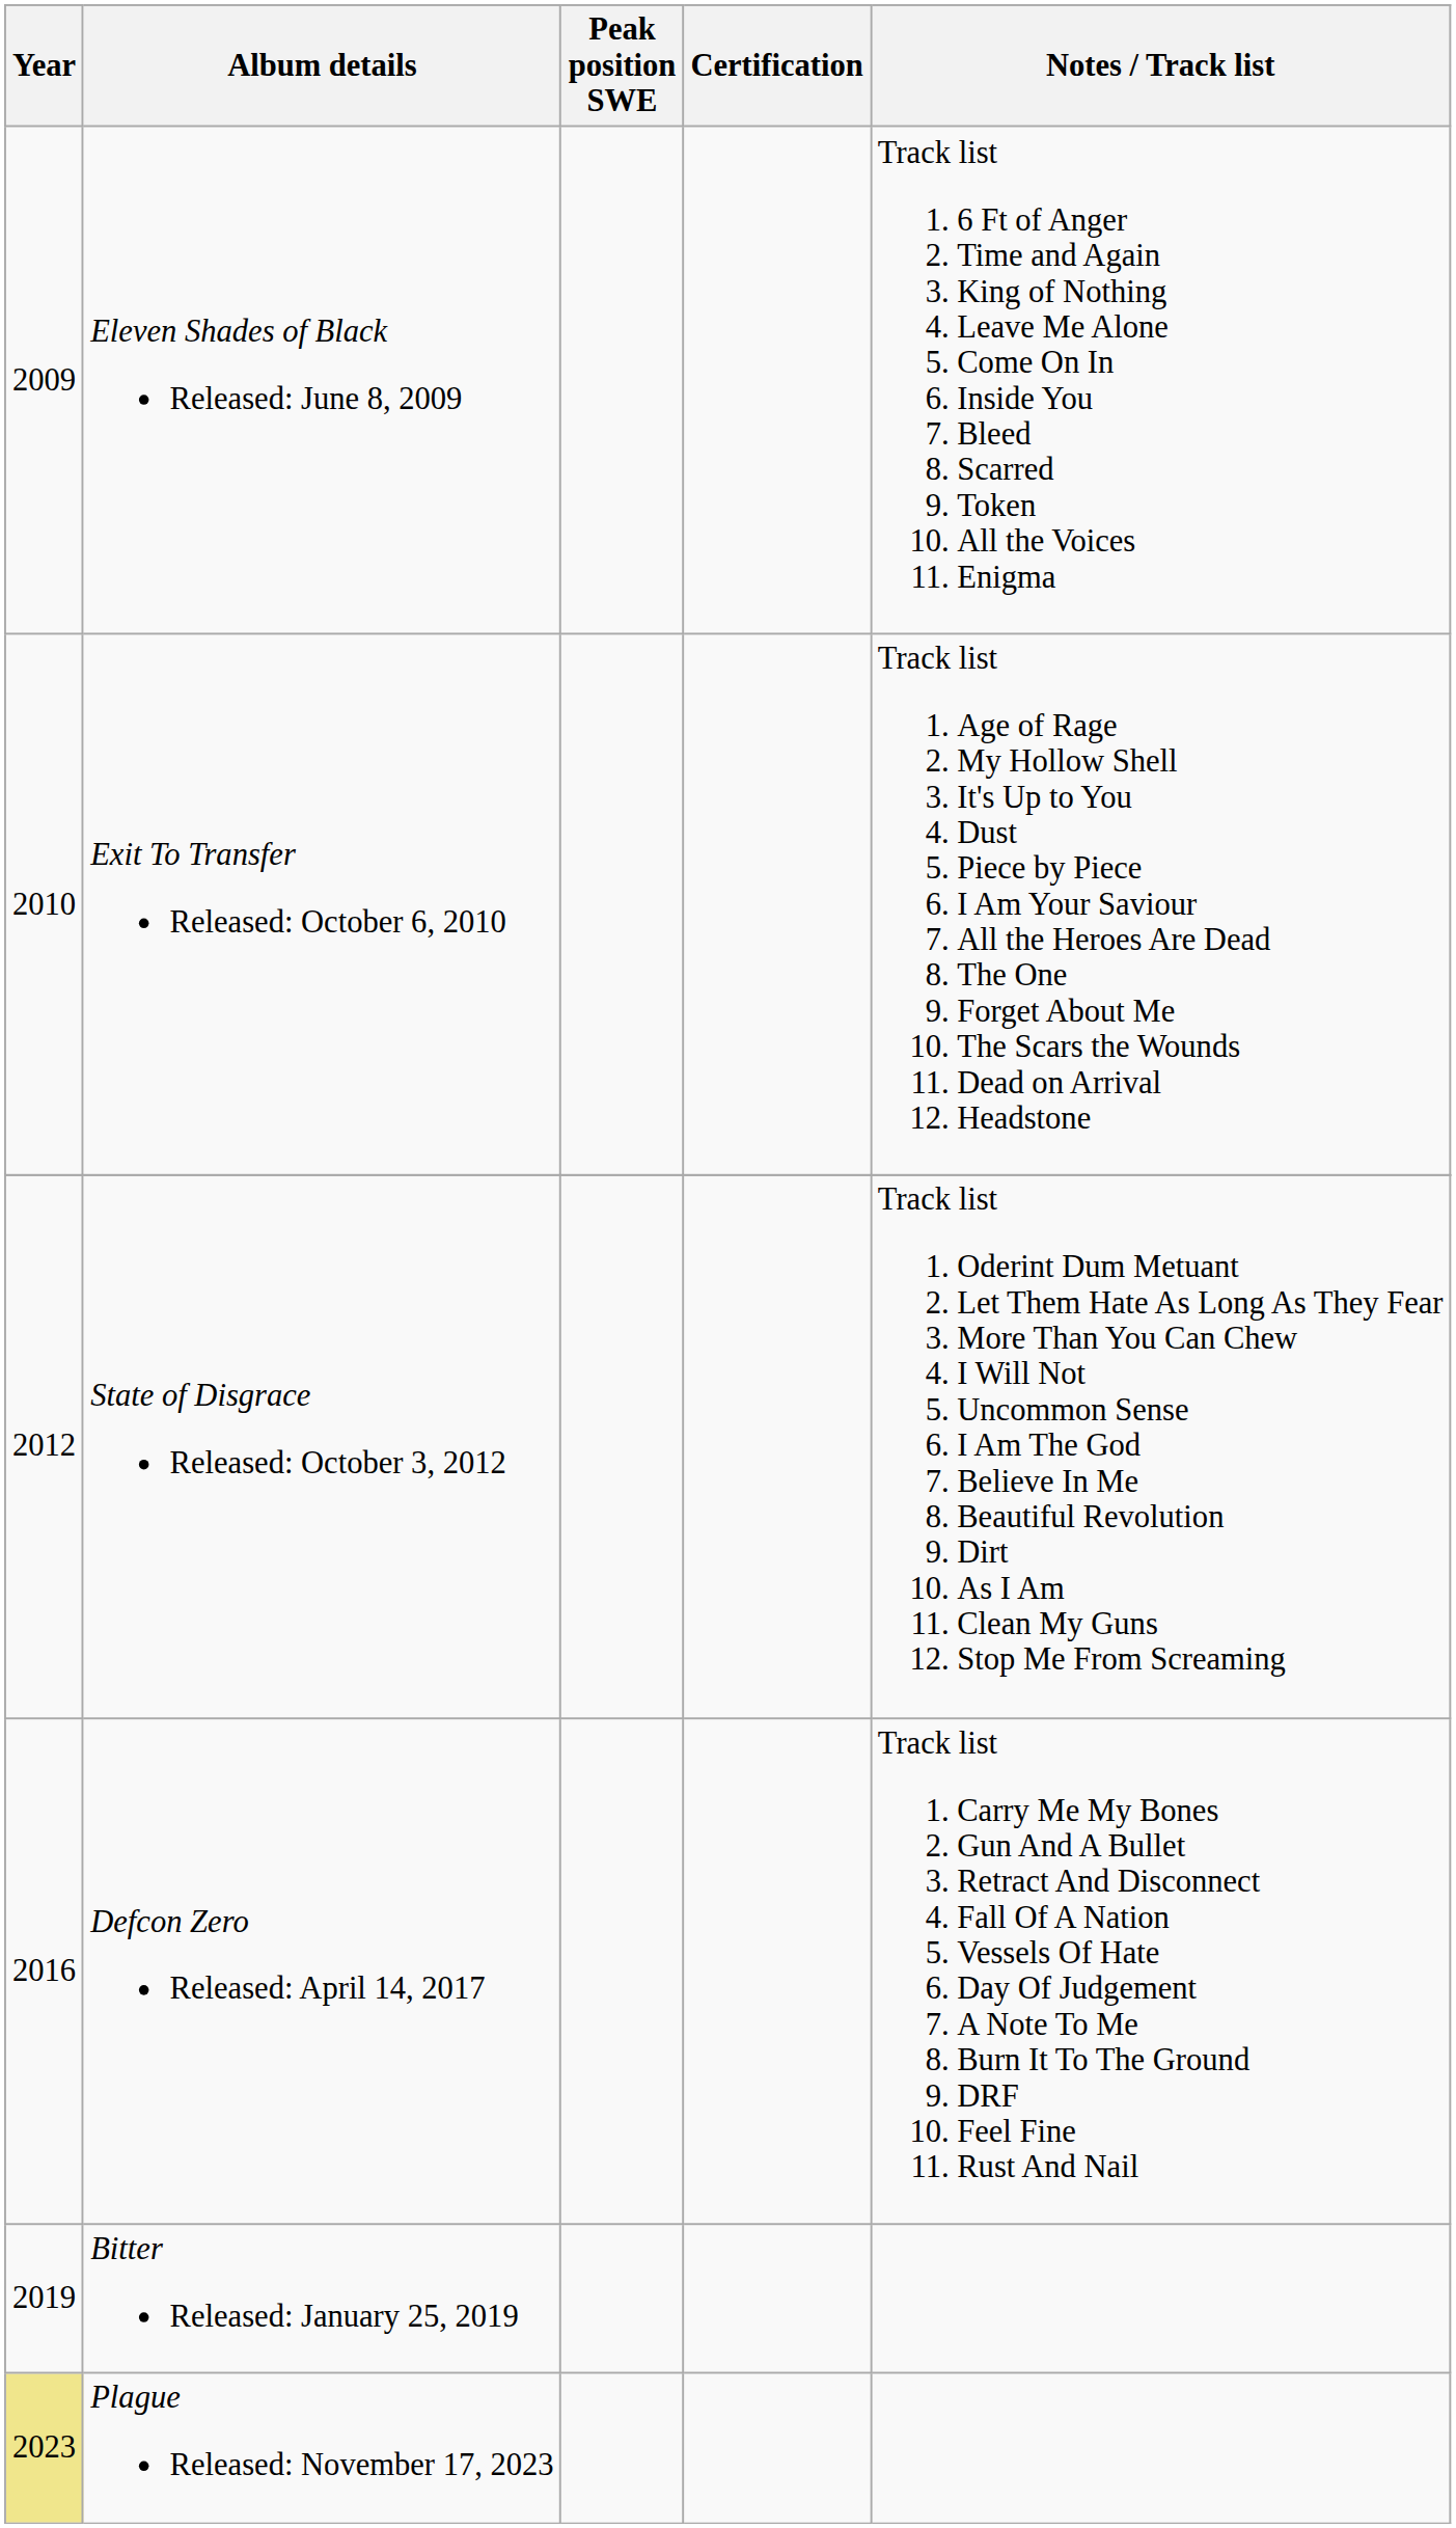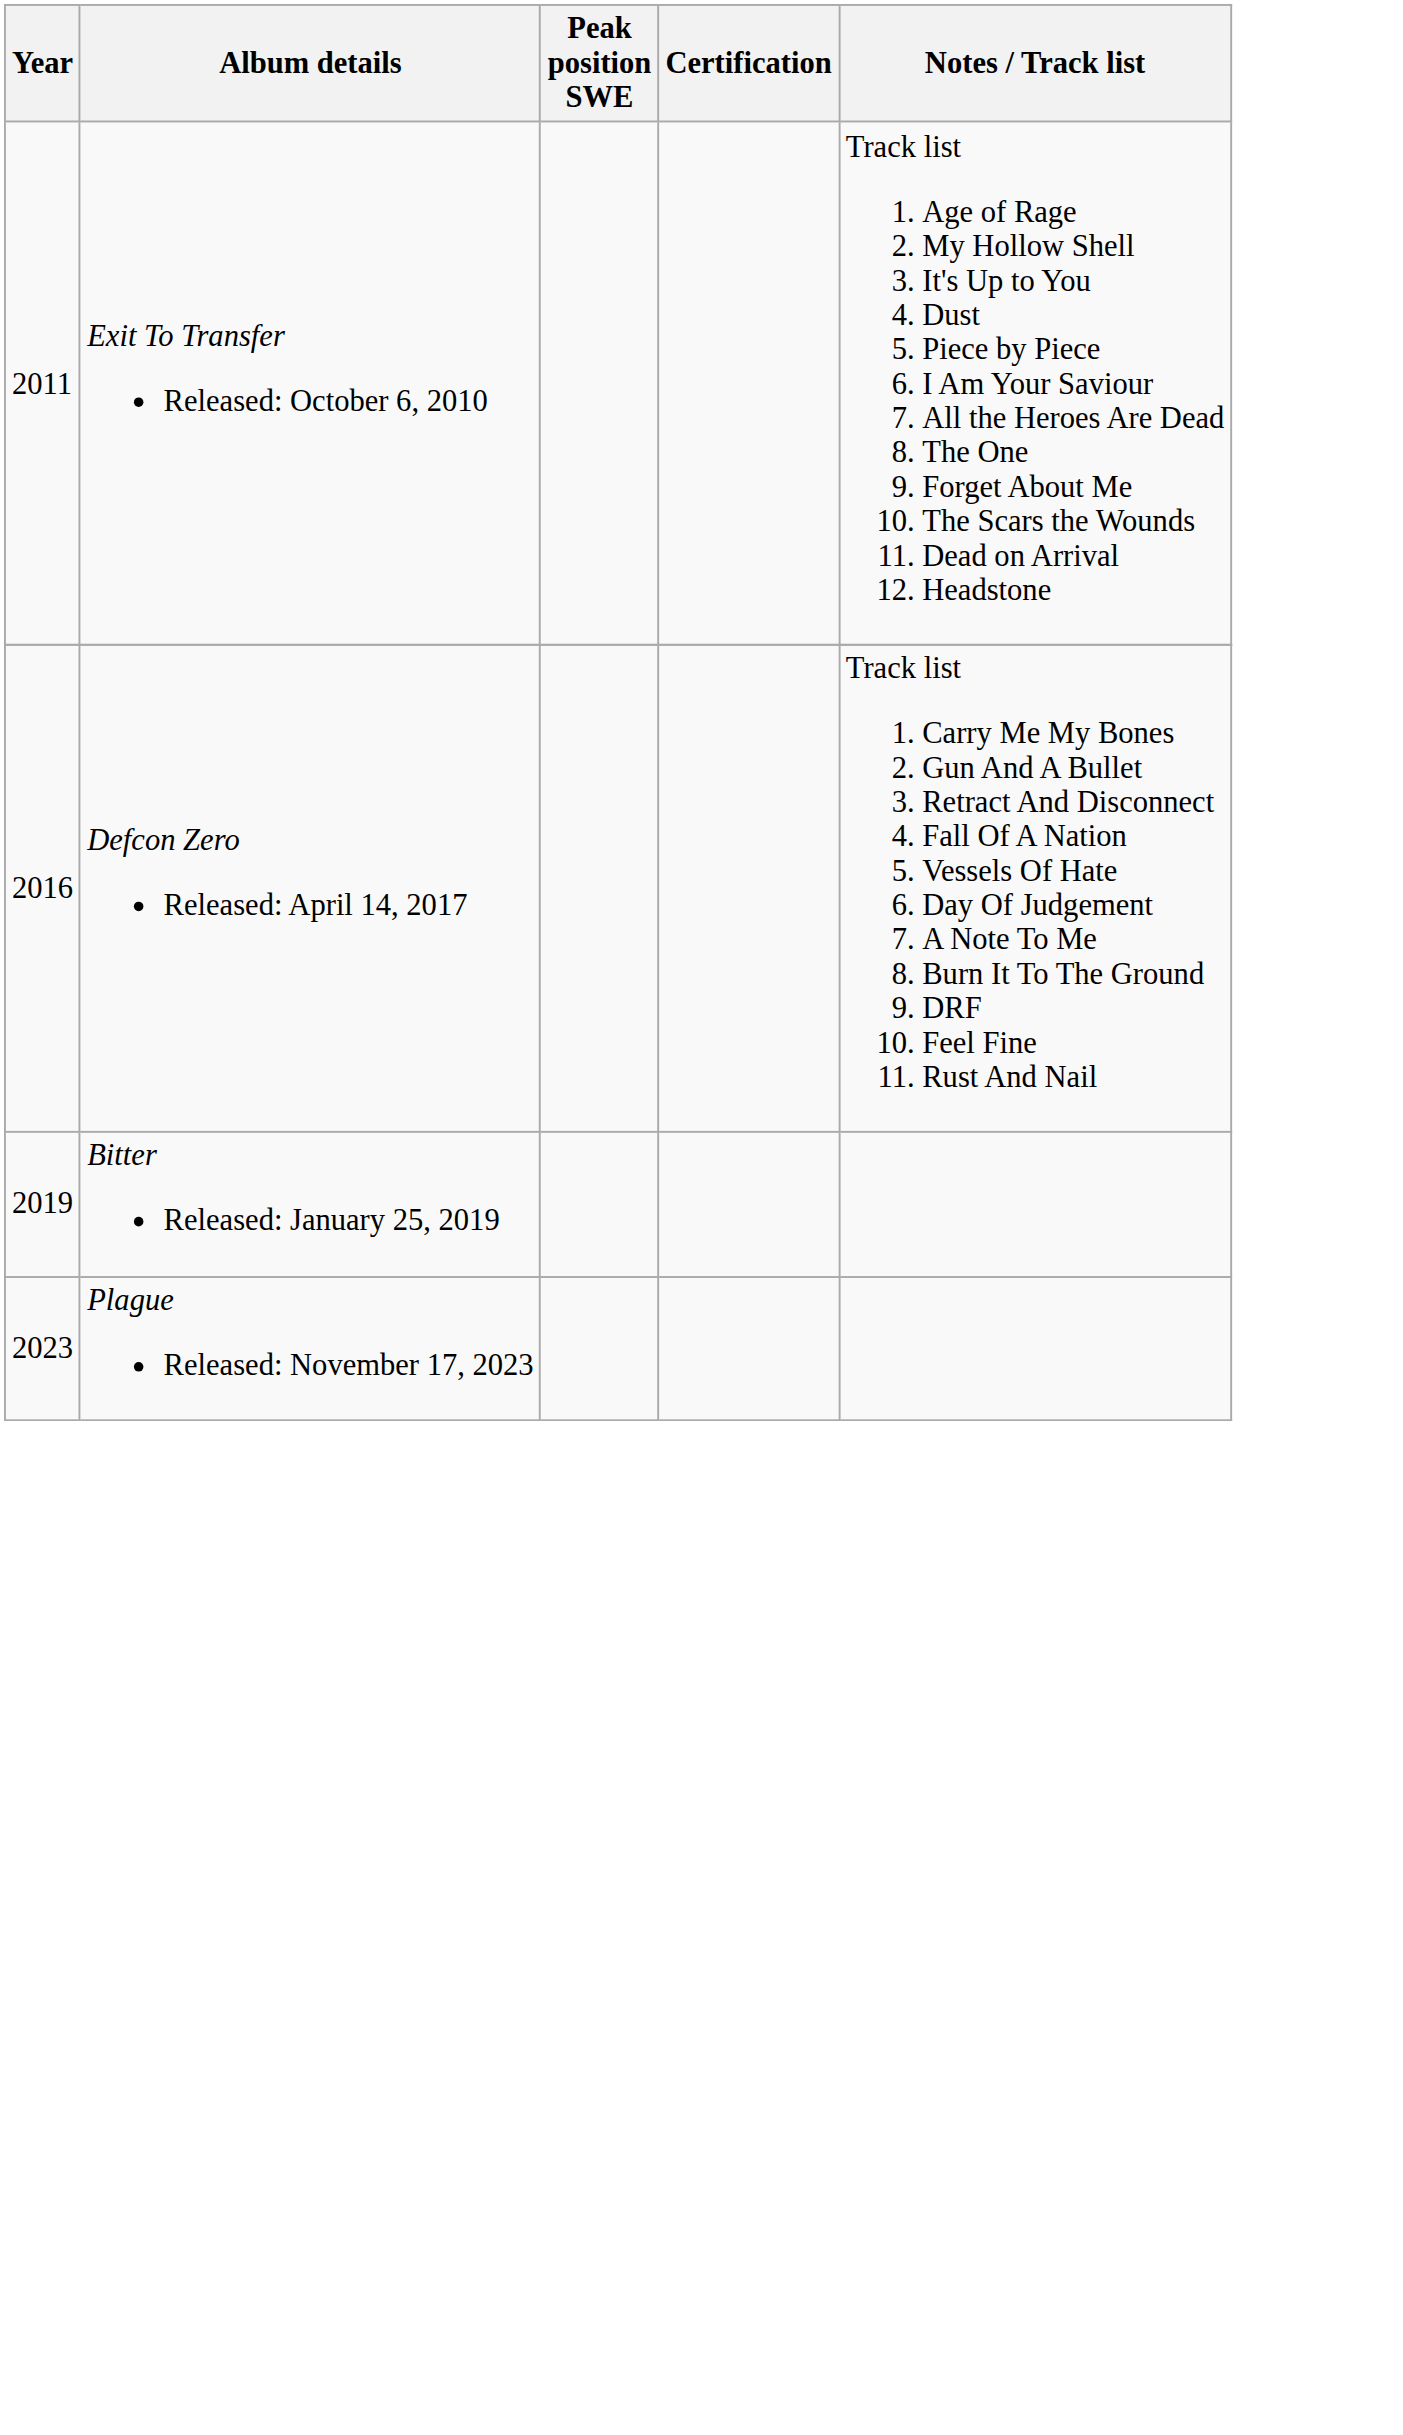- row: 2009 | Eleven Shades of Black Released: June 8, 2009 | Track list 6 Ft of Anger Time and Again King of Nothing Leave Me Alone Come On In Inside You Bleed Scarred Token All the Voices Enigma
Exit To Transfer Released: October 6, 2010 | Year: 2010 -> 2011
- row: 2012 | State of Disgrace Released: October 3, 2012 | Track list Oderint Dum Metuant Let Them Hate As Long As They Fear More Than You Can Chew I Will Not Uncommon Sense I Am The God Believe In Me Beautiful Revolution Dirt As I Am Clean My Guns Stop Me From Screaming
Plague Released: November 17, 2023 | Year: khaki background -> no background
